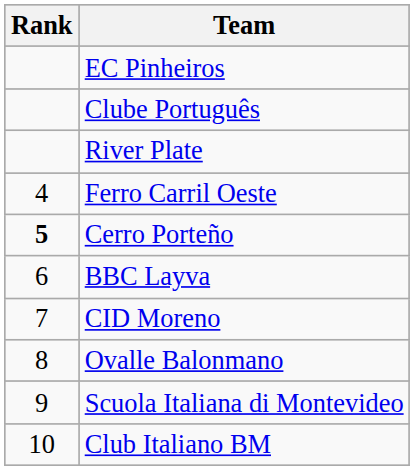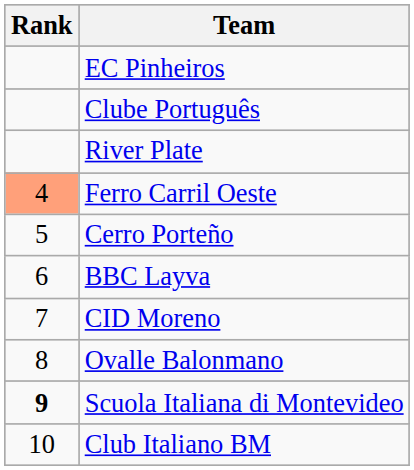Ferro Carril Oeste | Rank: no background -> lightsalmon background
Cerro Porteño | Rank: bold -> normal
Scuola Italiana di Montevideo | Rank: normal -> bold
